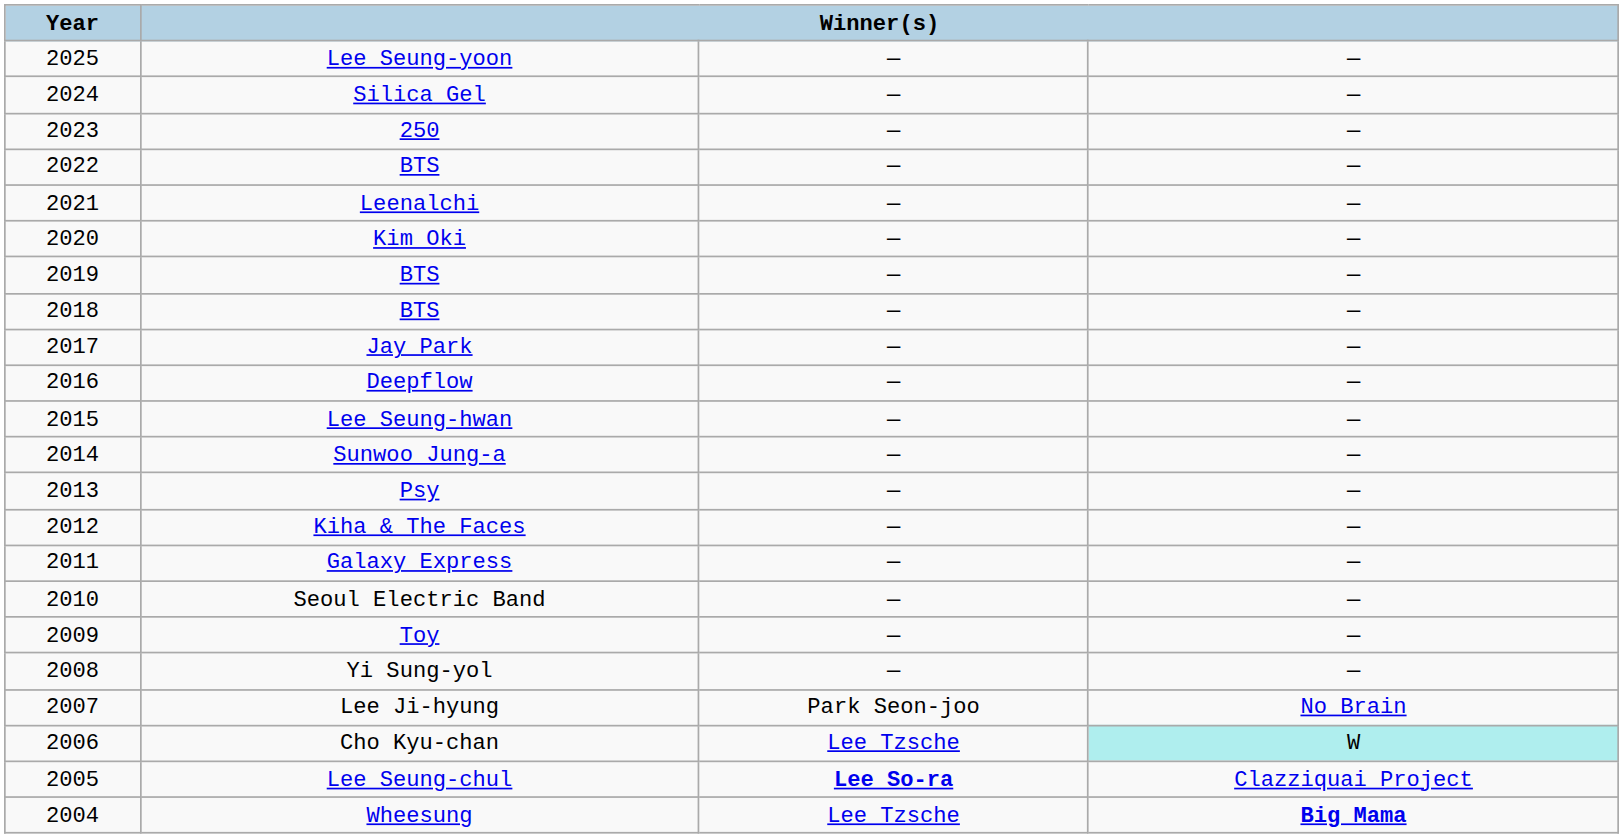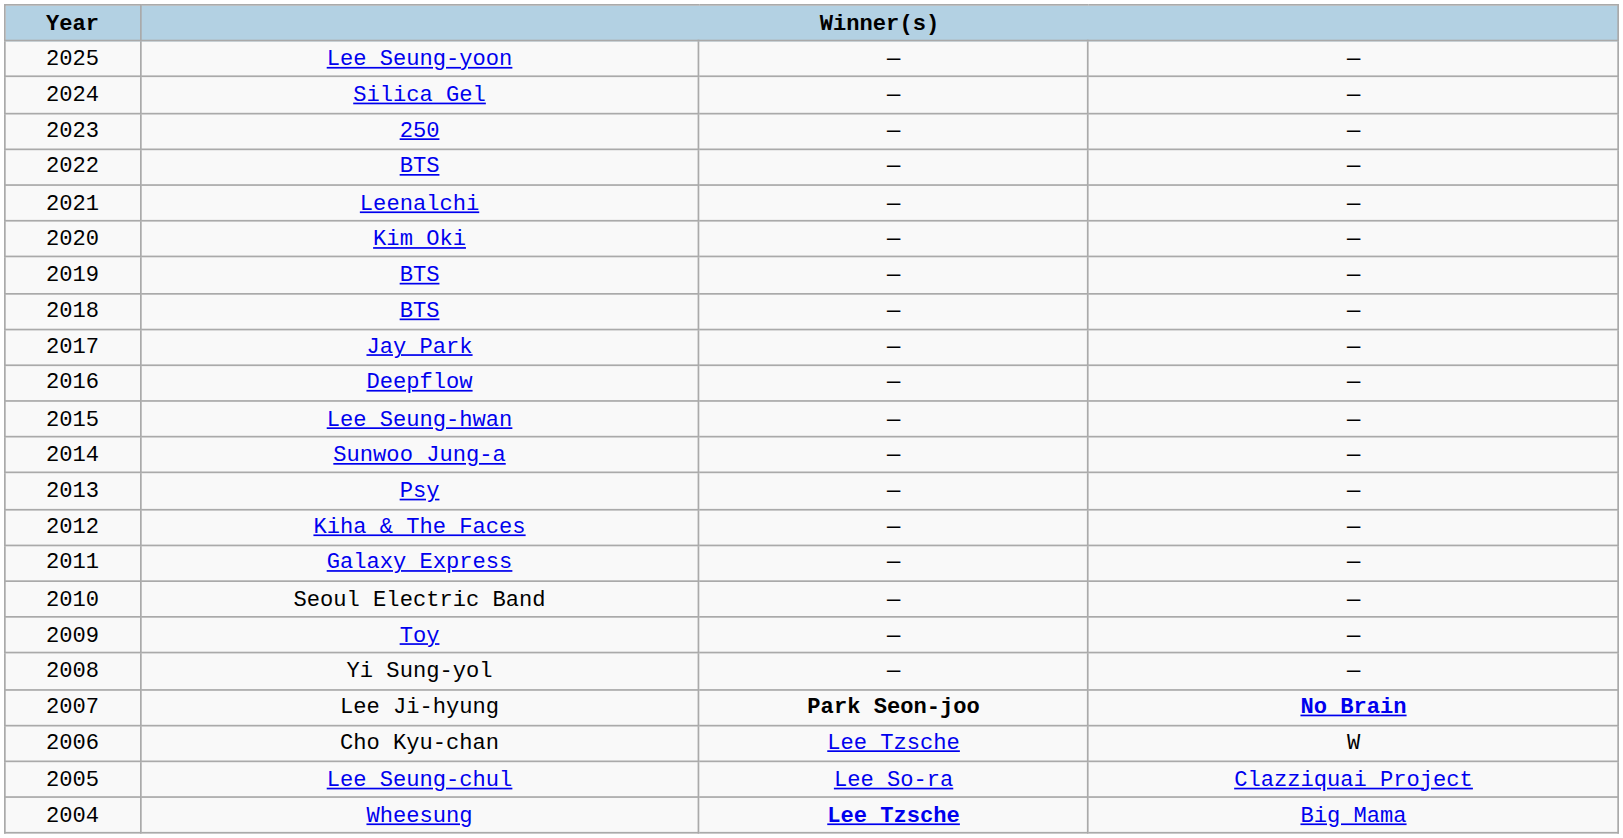Lee Ji-hyung | column 3: normal -> bold
Lee Ji-hyung | column 4: normal -> bold
Cho Kyu-chan | column 4: paleturquoise background -> no background
Lee Seung-chul | column 3: bold -> normal
Wheesung | column 3: normal -> bold
Wheesung | column 4: bold -> normal
